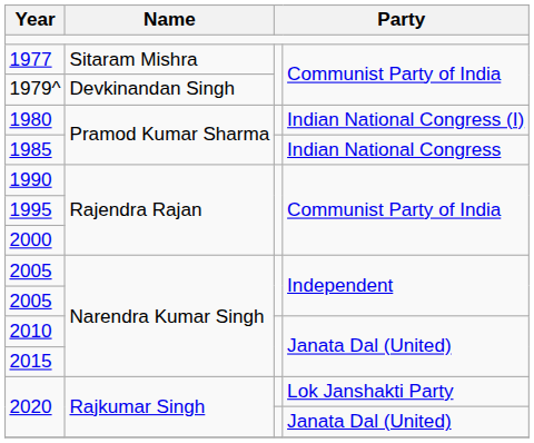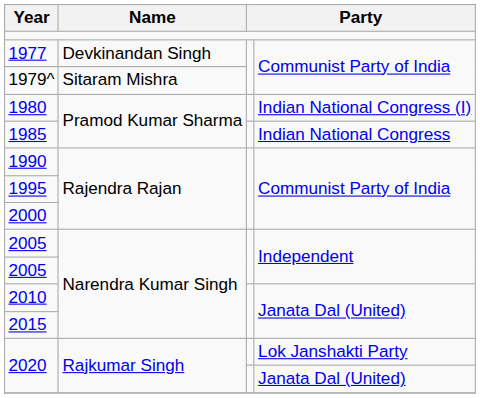1977 | Name: Sitaram Mishra -> Devkinandan Singh
1979^ | Name: Devkinandan Singh -> Sitaram Mishra
